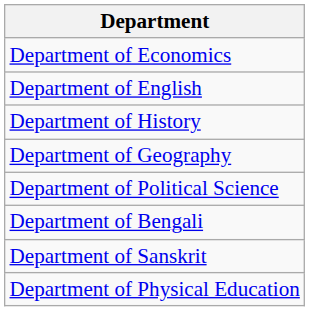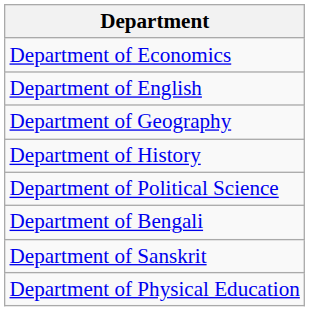row 4 | column 1: Department of History -> Department of Geography
row 5 | column 1: Department of Geography -> Department of History
